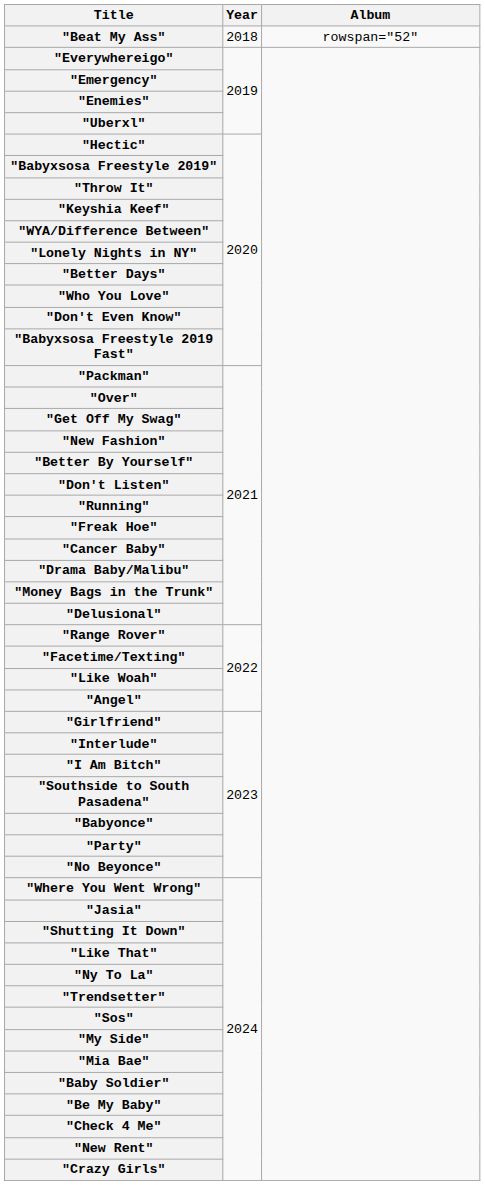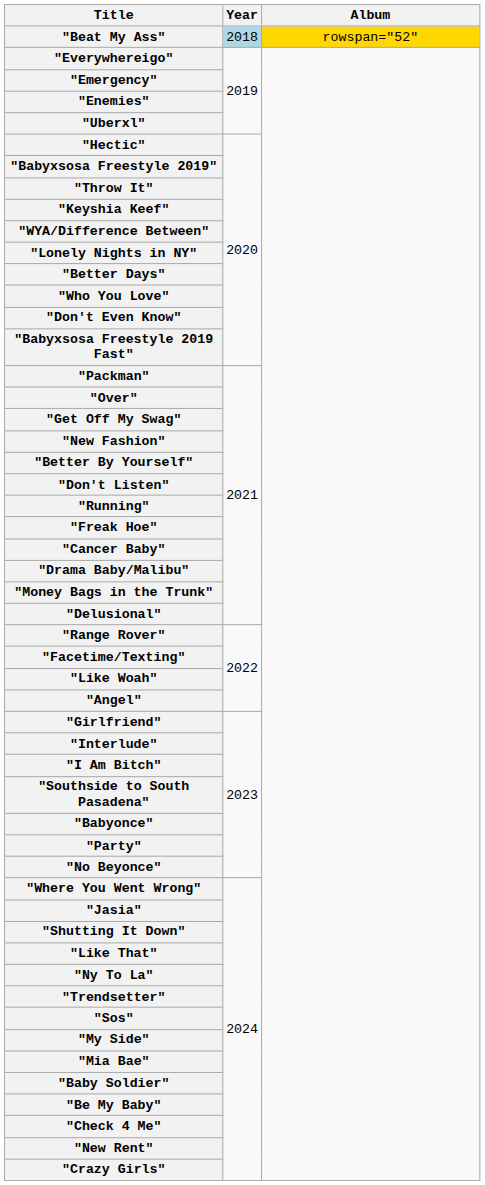"Beat My Ass" | Year: no background -> lightblue background
"Beat My Ass" | Album: no background -> gold background
